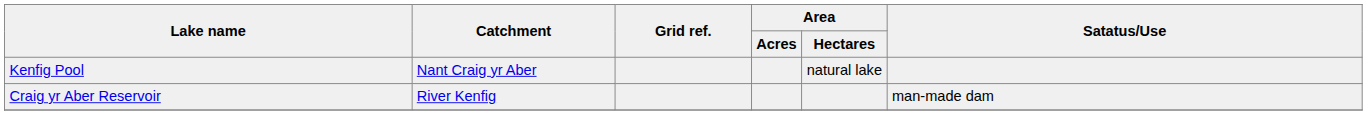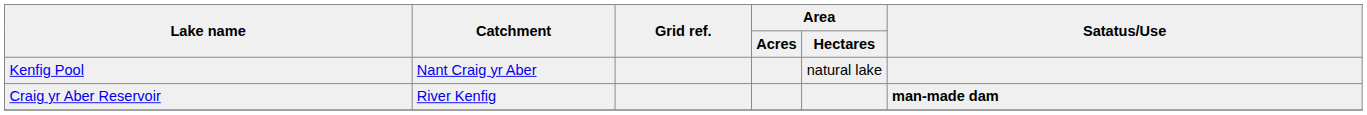Craig yr Aber Reservoir | Satatus/Use: normal -> bold
